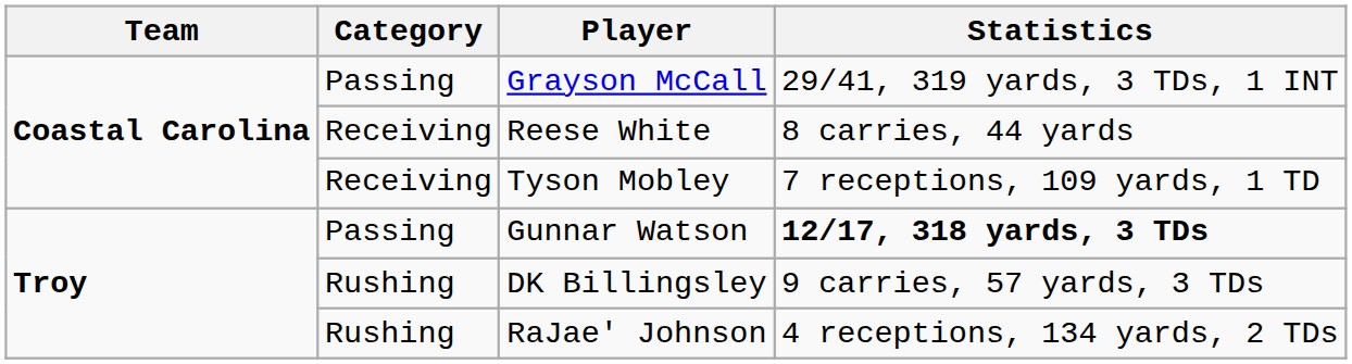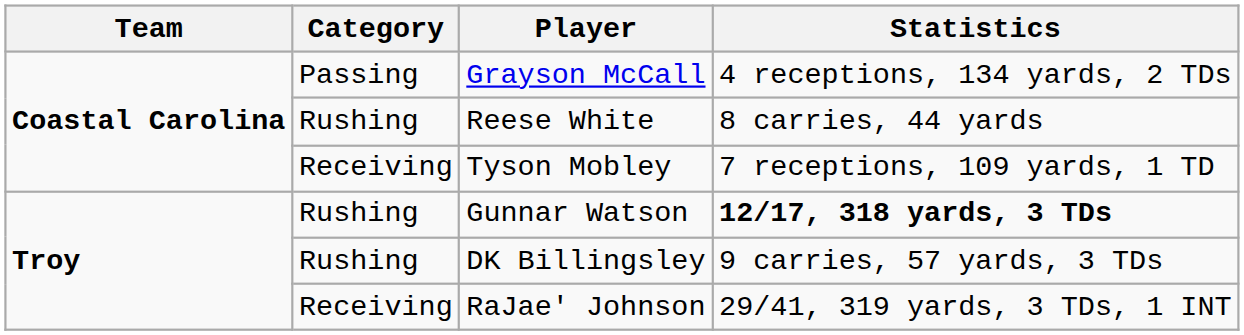Grayson McCall | Statistics: 29/41, 319 yards, 3 TDs, 1 INT -> 4 receptions, 134 yards, 2 TDs
Reese White | Category: Receiving -> Rushing
Gunnar Watson | Category: Passing -> Rushing
RaJae' Johnson | Category: Rushing -> Receiving
RaJae' Johnson | Statistics: 4 receptions, 134 yards, 2 TDs -> 29/41, 319 yards, 3 TDs, 1 INT
